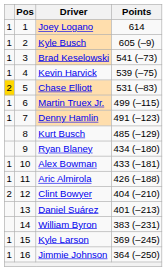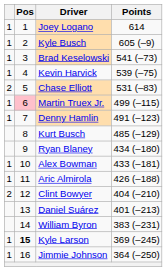Chase Elliott | column 1: gold background -> no background
Martin Truex Jr. | Pos: no background -> pink background
Kyle Larson | Pos: normal -> bold
